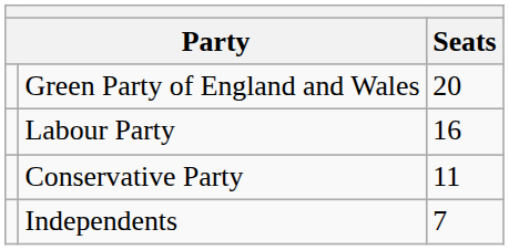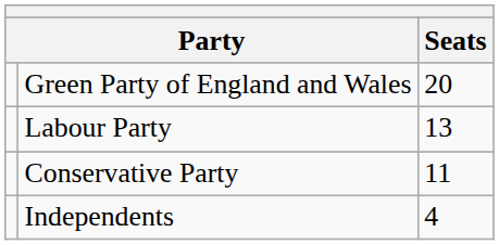Labour Party | Seats: 16 -> 13
Independents | Seats: 7 -> 4
